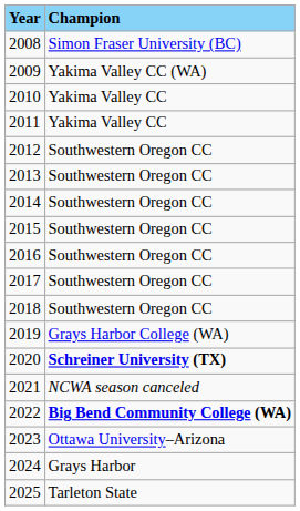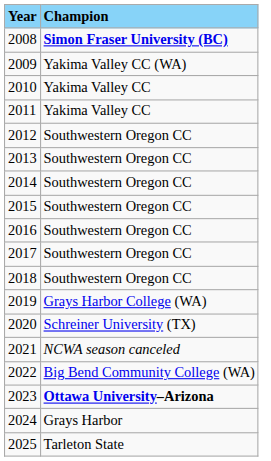2008 | Champion: normal -> bold
2020 | Champion: bold -> normal
2022 | Champion: bold -> normal
2023 | Champion: normal -> bold
